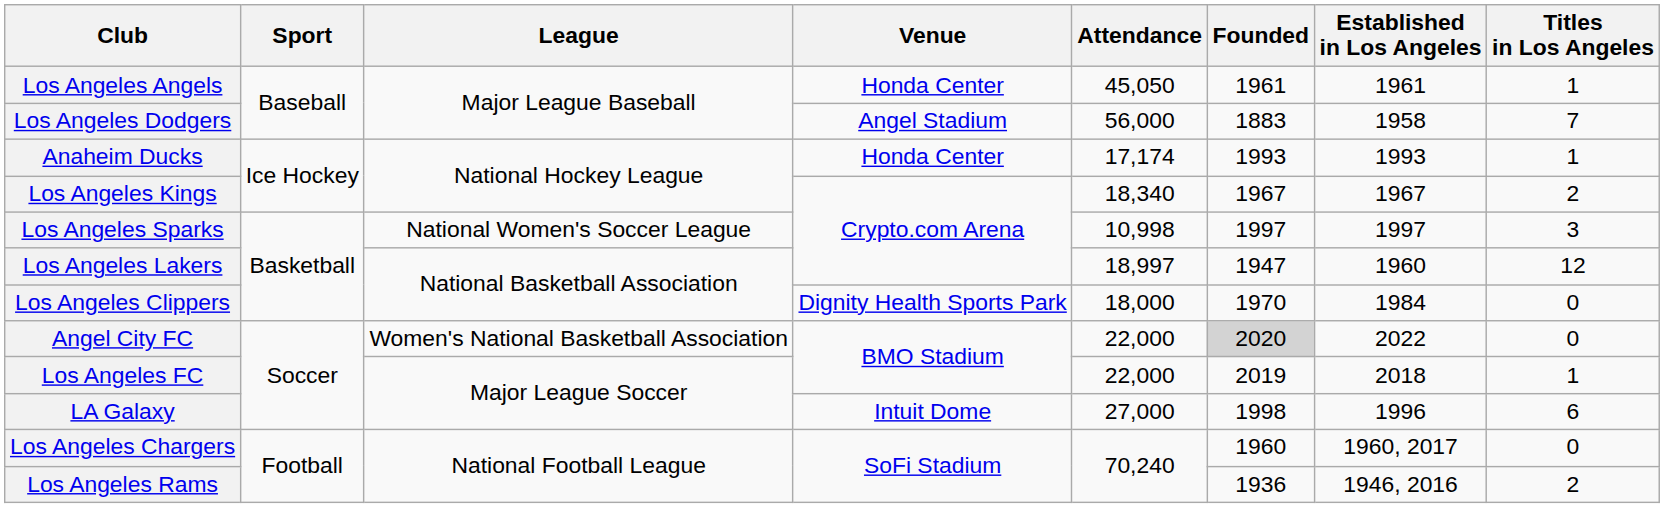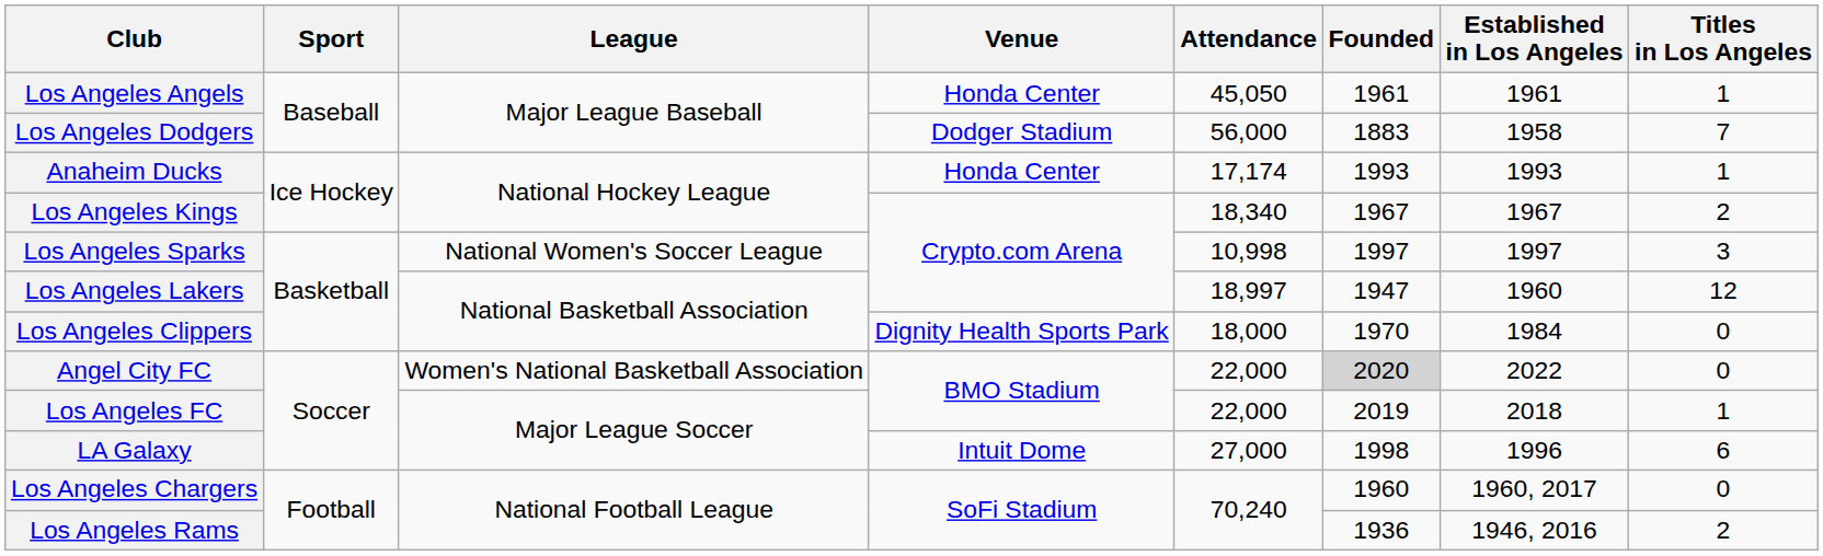Los Angeles Dodgers | Venue: Angel Stadium -> Dodger Stadium
